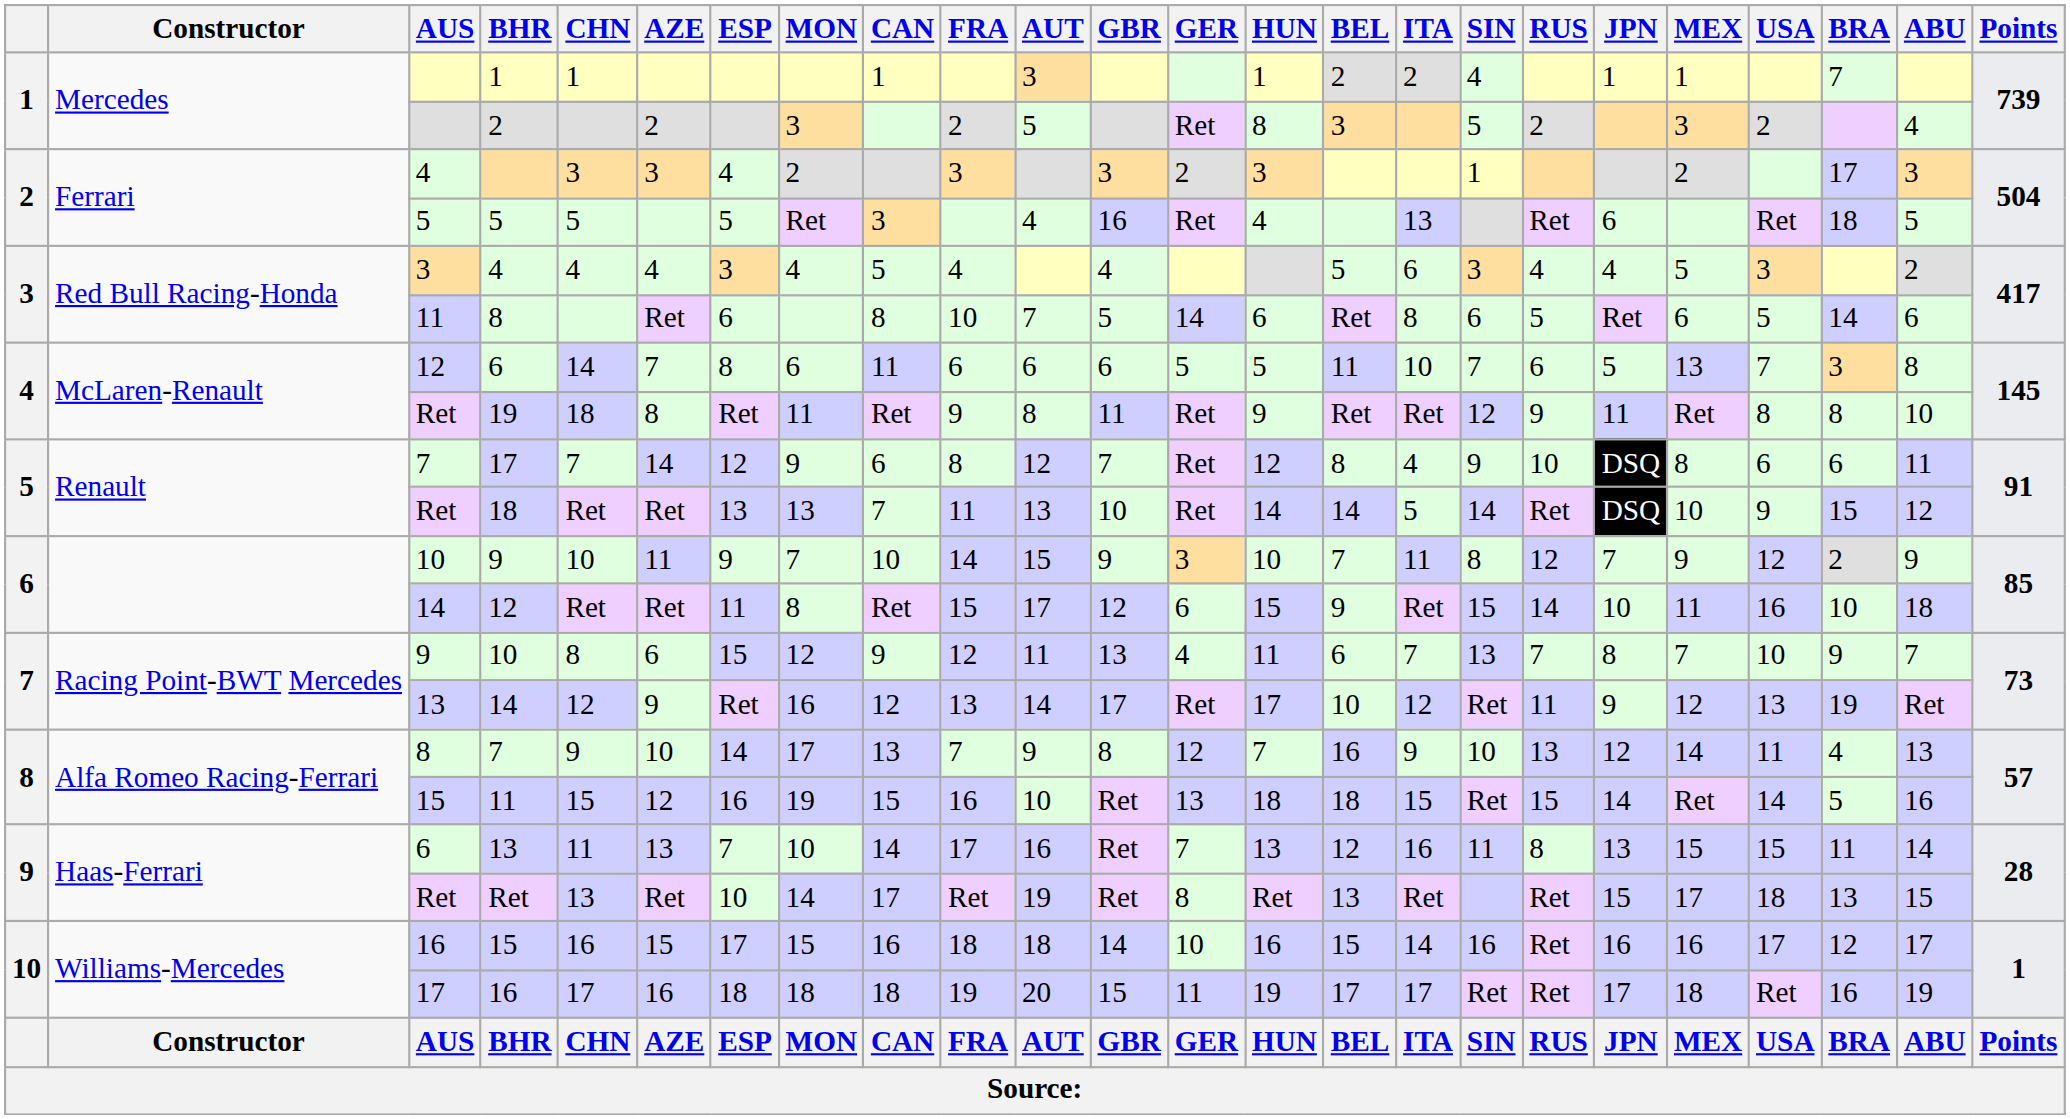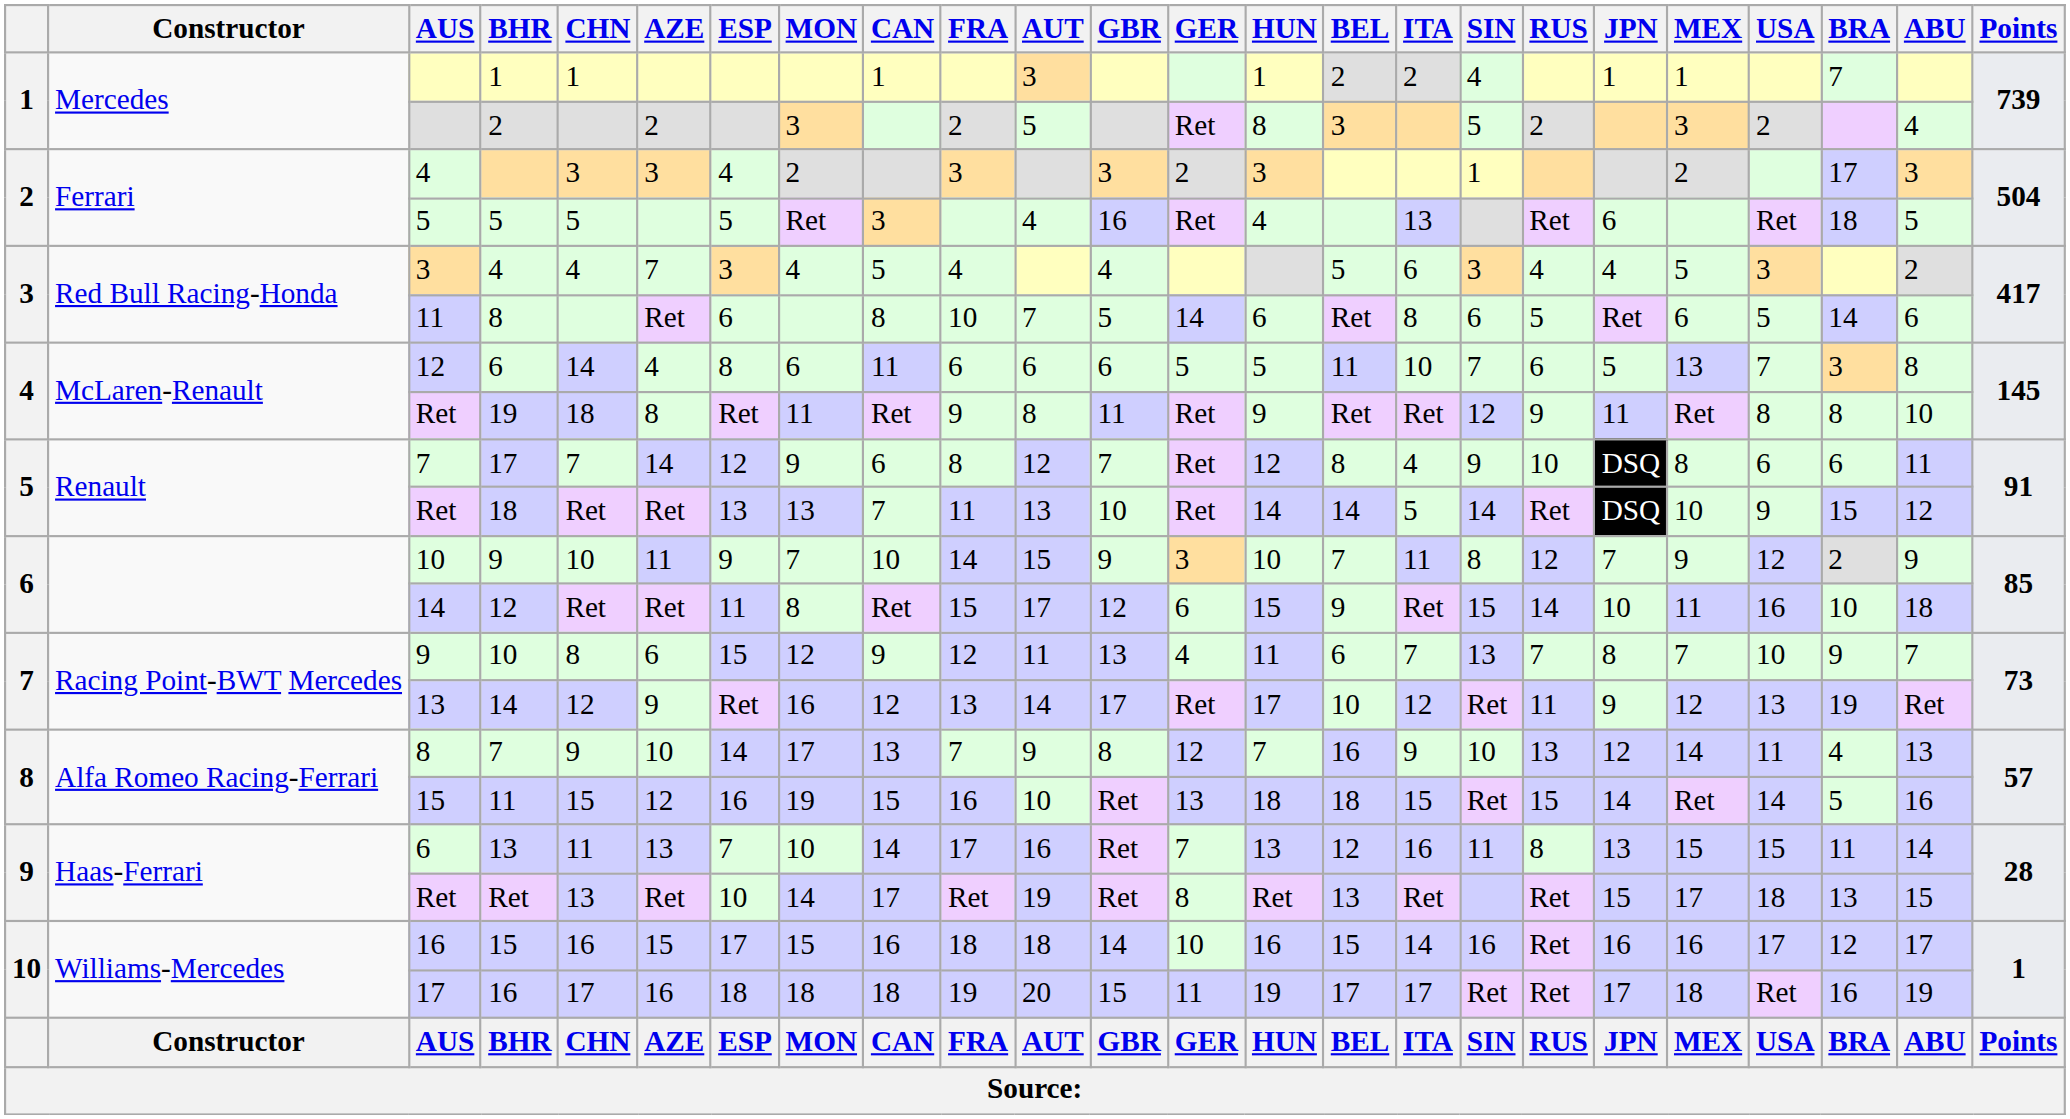row 6 | AZE: 4 -> 7
row 8 | AZE: 7 -> 4
